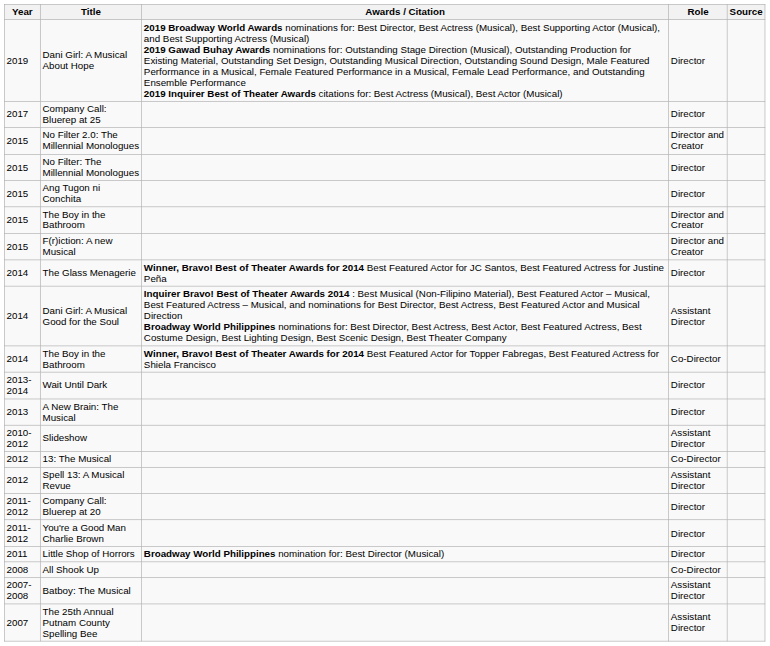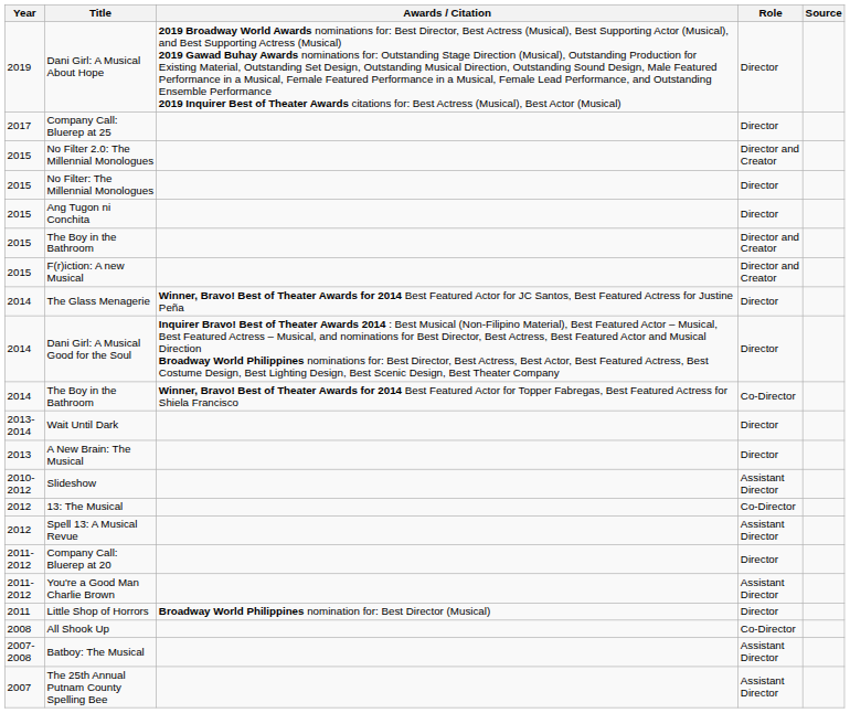Dani Girl: A Musical Good for the Soul | Role: Assistant Director -> Director
You're a Good Man Charlie Brown | Role: Director -> Assistant Director
